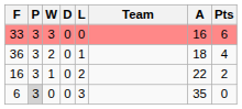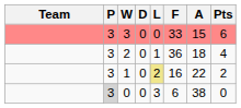columns swapped: Team <-> F
row 2 | A: 16 -> 15
row 4 | L: no background -> khaki background
row 5 | A: 35 -> 38
